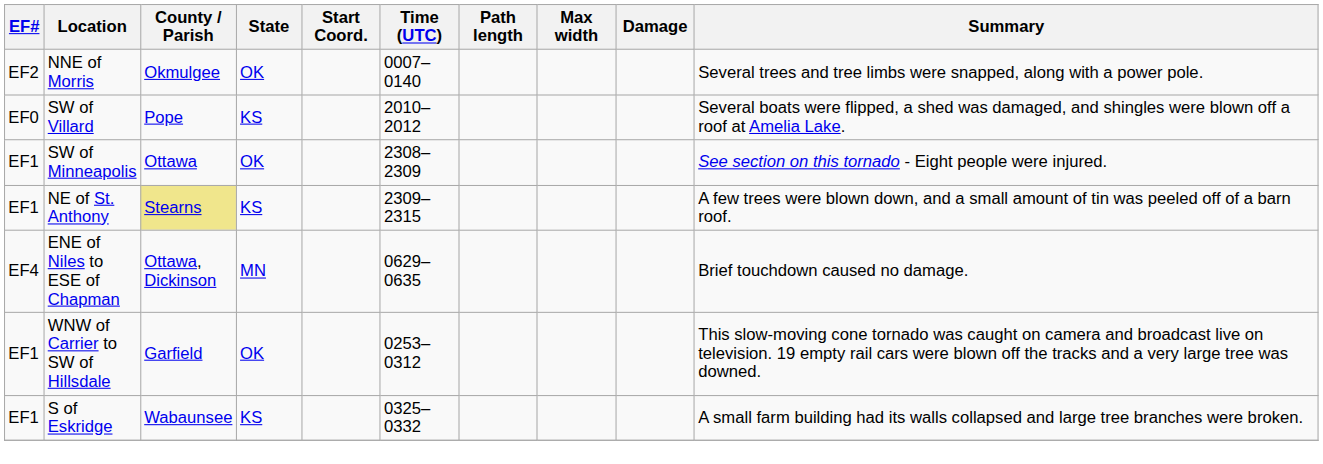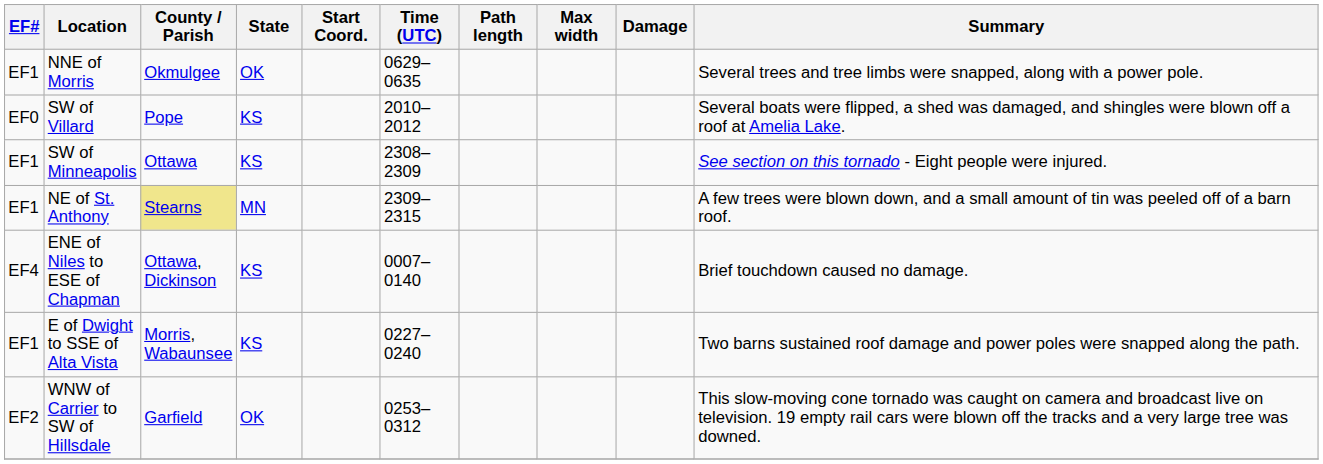NNE of Morris | EF#: EF2 -> EF1
NNE of Morris | Time (UTC): 0007–0140 -> 0629–0635
SW of Minneapolis | State: OK -> KS
NE of St. Anthony | State: KS -> MN
ENE of Niles to ESE of Chapman | State: MN -> KS
ENE of Niles to ESE of Chapman | Time (UTC): 0629–0635 -> 0007–0140
+ row: EF1 | E of Dwight to SSE of Alta Vista | Morris, Wabaunsee | KS | 0227–0240 | Two barns sustained roof damage and power poles were snapped along the path.
WNW of Carrier to SW of Hillsdale | EF#: EF1 -> EF2
- row: EF1 | S of Eskridge | Wabaunsee | KS | 0325–0332 | A small farm building had its walls collapsed and large tree branches were broken.
